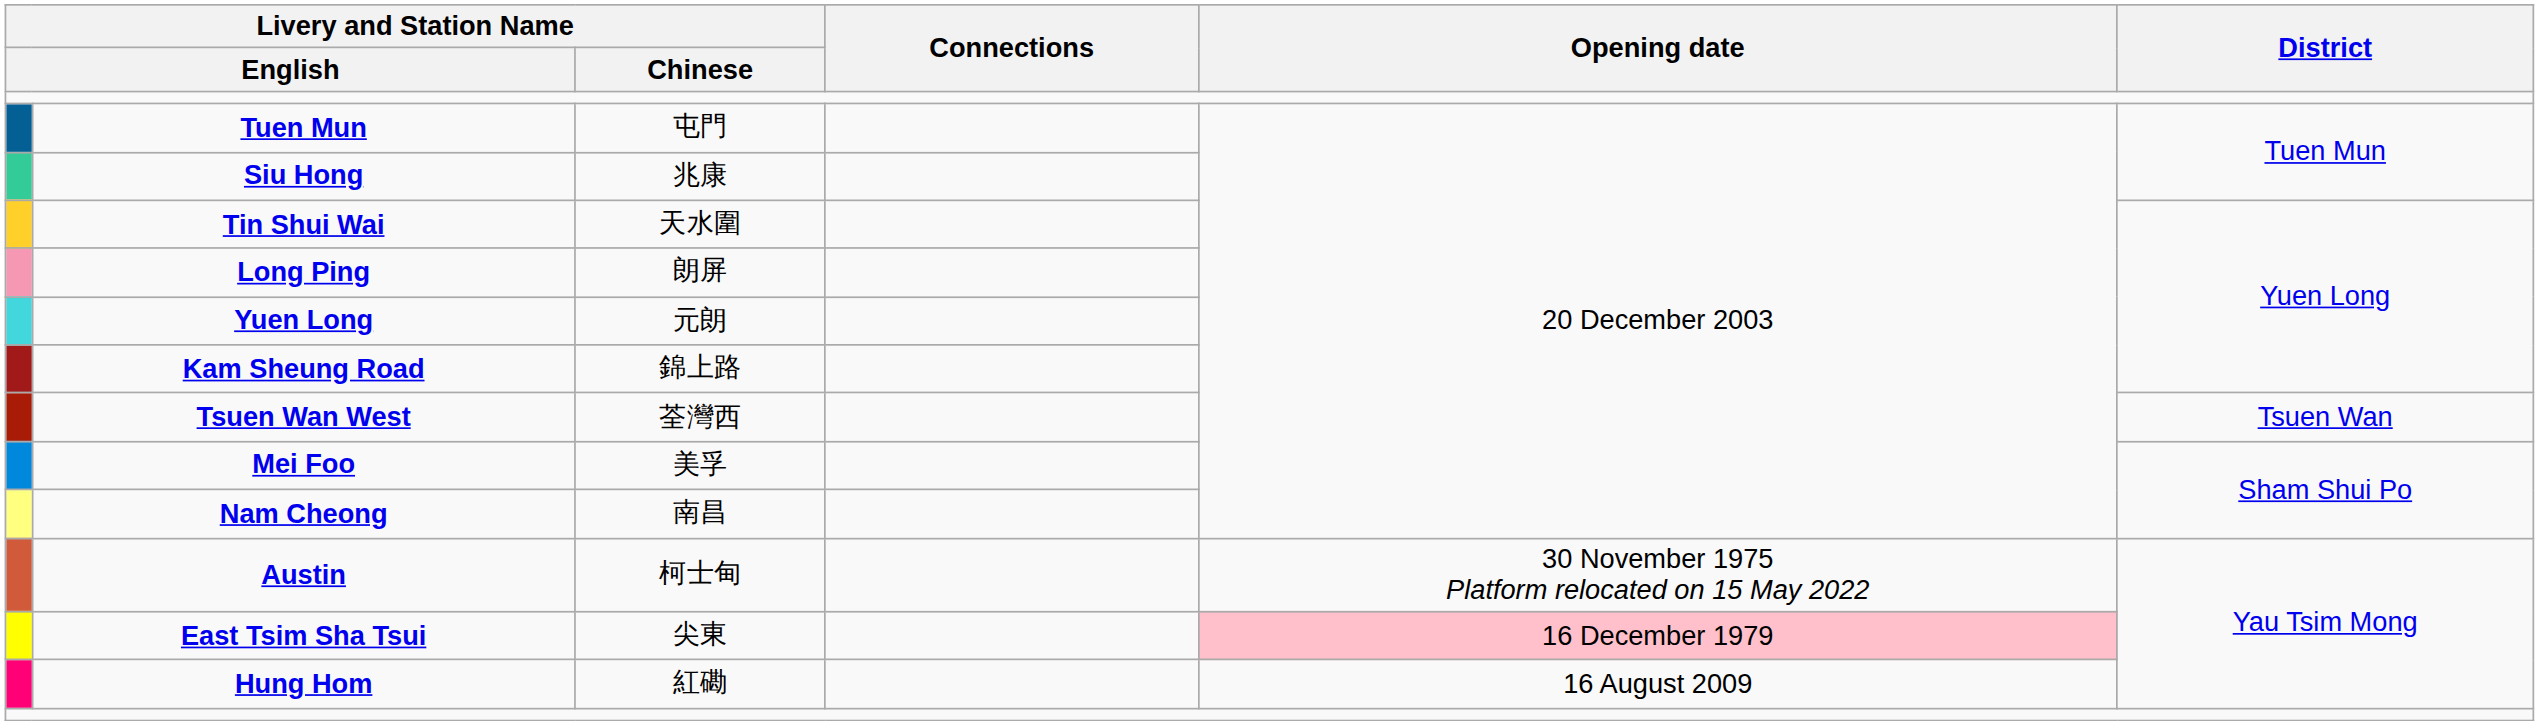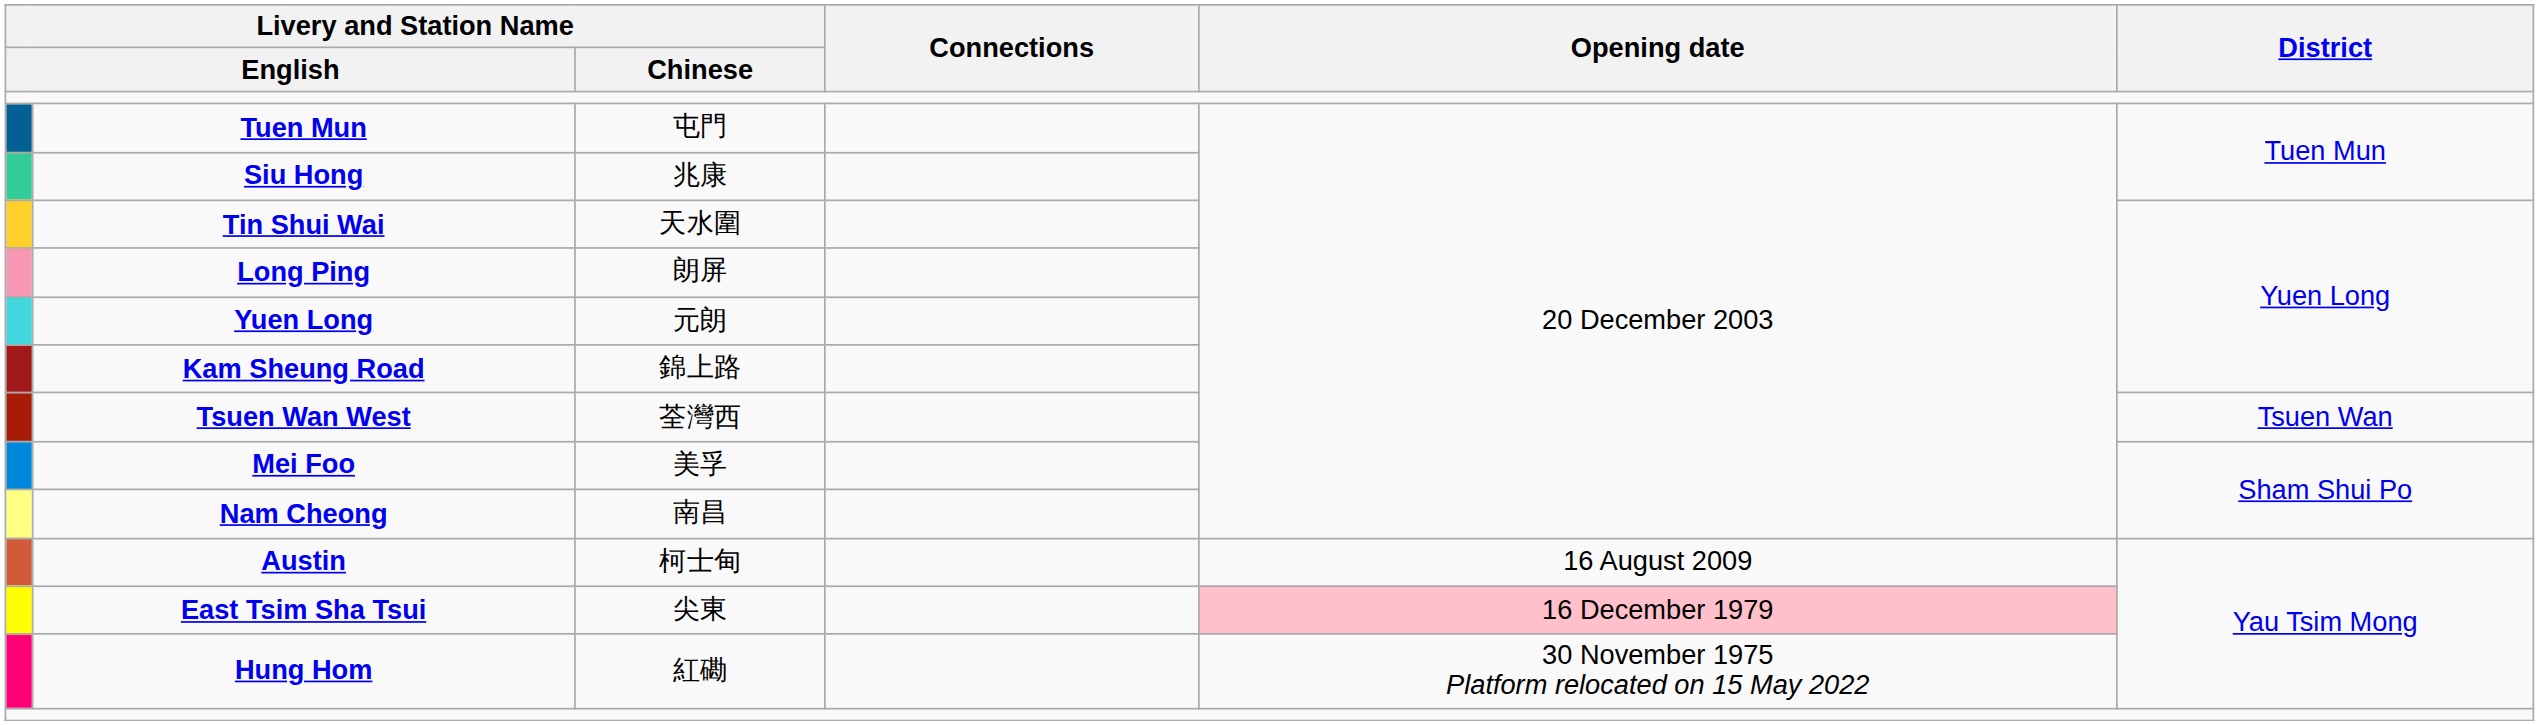Austin | Opening date: 30 November 1975 Platform relocated on 15 May 2022 -> 16 August 2009
Hung Hom | Opening date: 16 August 2009 -> 30 November 1975 Platform relocated on 15 May 2022
